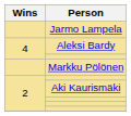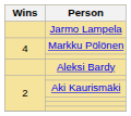row 3 | Person: Aleksi Bardy -> Markku Pölönen
row 5 | Person: Markku Pölönen -> Aleksi Bardy
